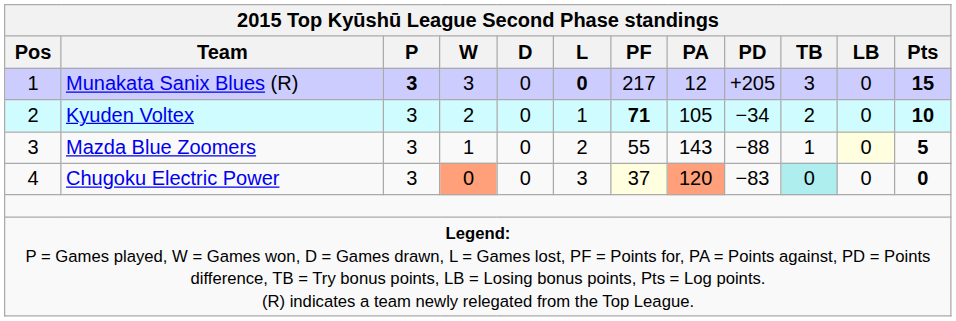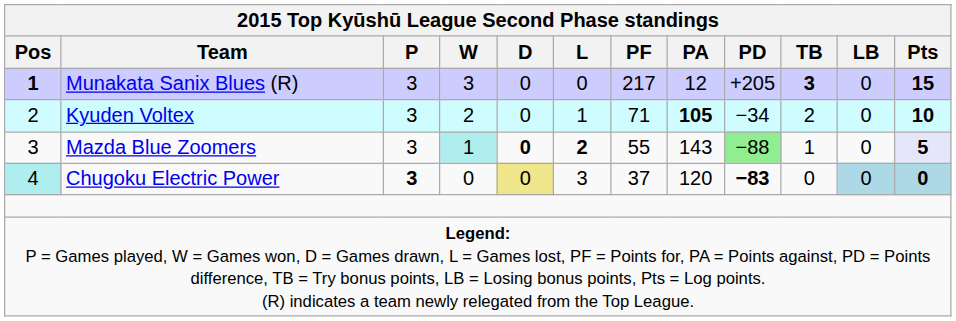Munakata Sanix Blues (R) | Pos: normal -> bold
Munakata Sanix Blues (R) | P: bold -> normal
Munakata Sanix Blues (R) | L: bold -> normal
Munakata Sanix Blues (R) | TB: normal -> bold
Kyuden Voltex | PF: bold -> normal
Kyuden Voltex | PA: normal -> bold
Mazda Blue Zoomers | W: no background -> paleturquoise background
Mazda Blue Zoomers | D: normal -> bold
Mazda Blue Zoomers | L: normal -> bold
Mazda Blue Zoomers | PD: no background -> lightgreen background
Mazda Blue Zoomers | LB: lightyellow background -> no background
Mazda Blue Zoomers | Pts: no background -> lavender background
Chugoku Electric Power | Pos: no background -> paleturquoise background
Chugoku Electric Power | P: normal -> bold
Chugoku Electric Power | W: lightsalmon background -> no background
Chugoku Electric Power | D: no background -> khaki background
Chugoku Electric Power | PF: lightyellow background -> no background
Chugoku Electric Power | PA: lightsalmon background -> no background
Chugoku Electric Power | PD: normal -> bold
Chugoku Electric Power | TB: paleturquoise background -> no background
Chugoku Electric Power | LB: no background -> lightblue background
Chugoku Electric Power | Pts: no background -> lightblue background
